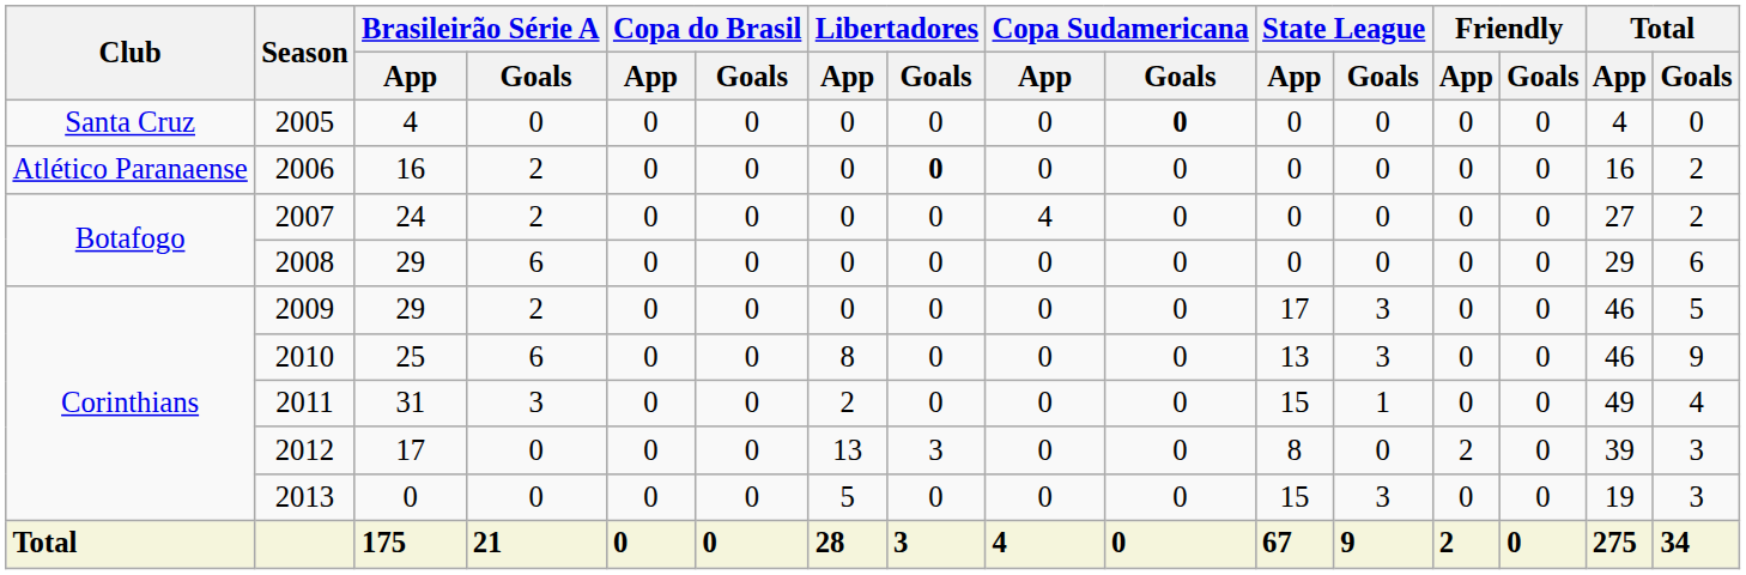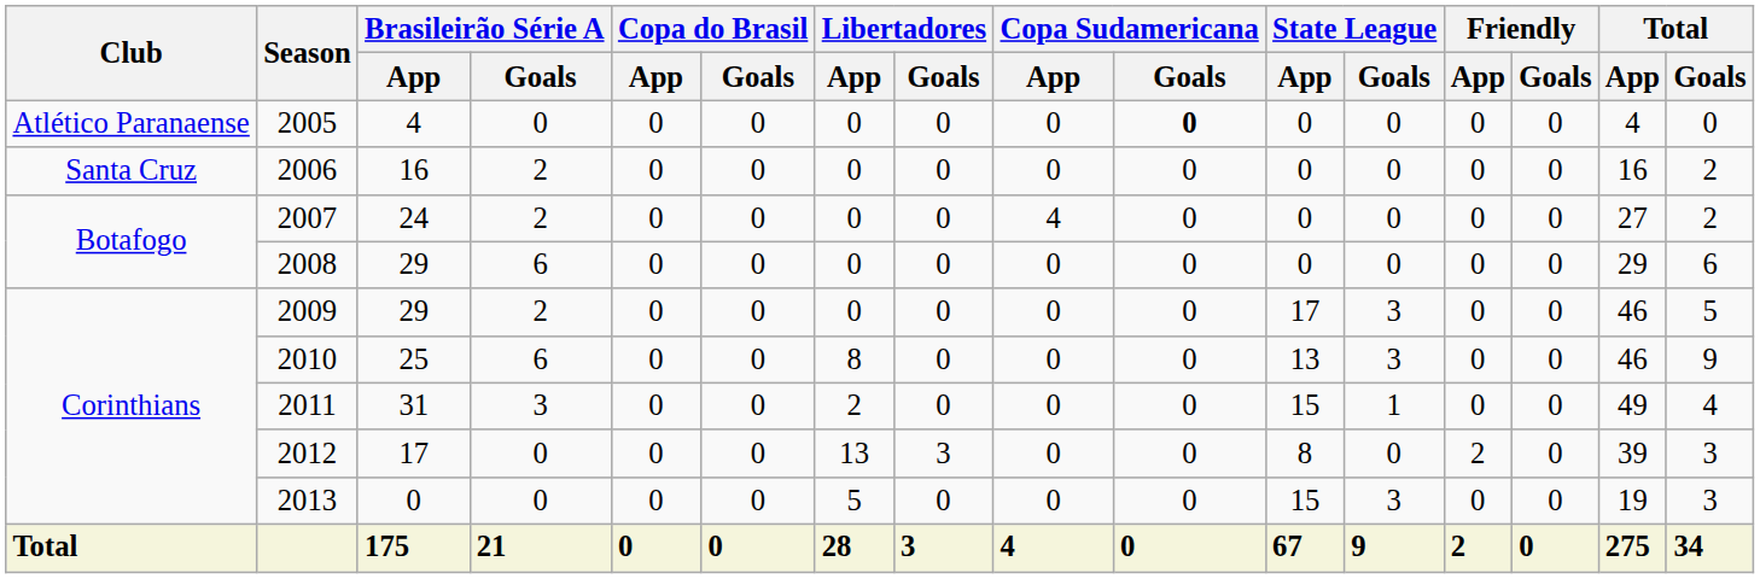2005 | Club: Santa Cruz -> Atlético Paranaense
2006 | Club: Atlético Paranaense -> Santa Cruz
2006 | Libertadores / Goals: bold -> normal
